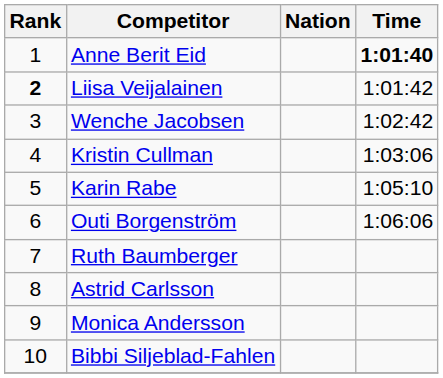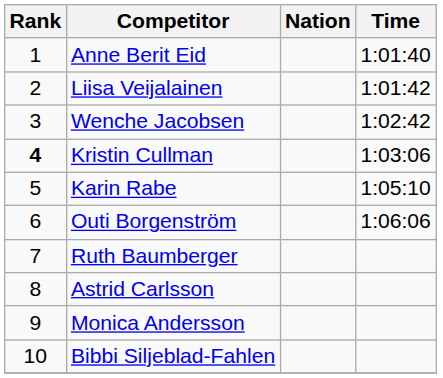Anne Berit Eid | Time: bold -> normal
Liisa Veijalainen | Rank: bold -> normal
Kristin Cullman | Rank: normal -> bold
